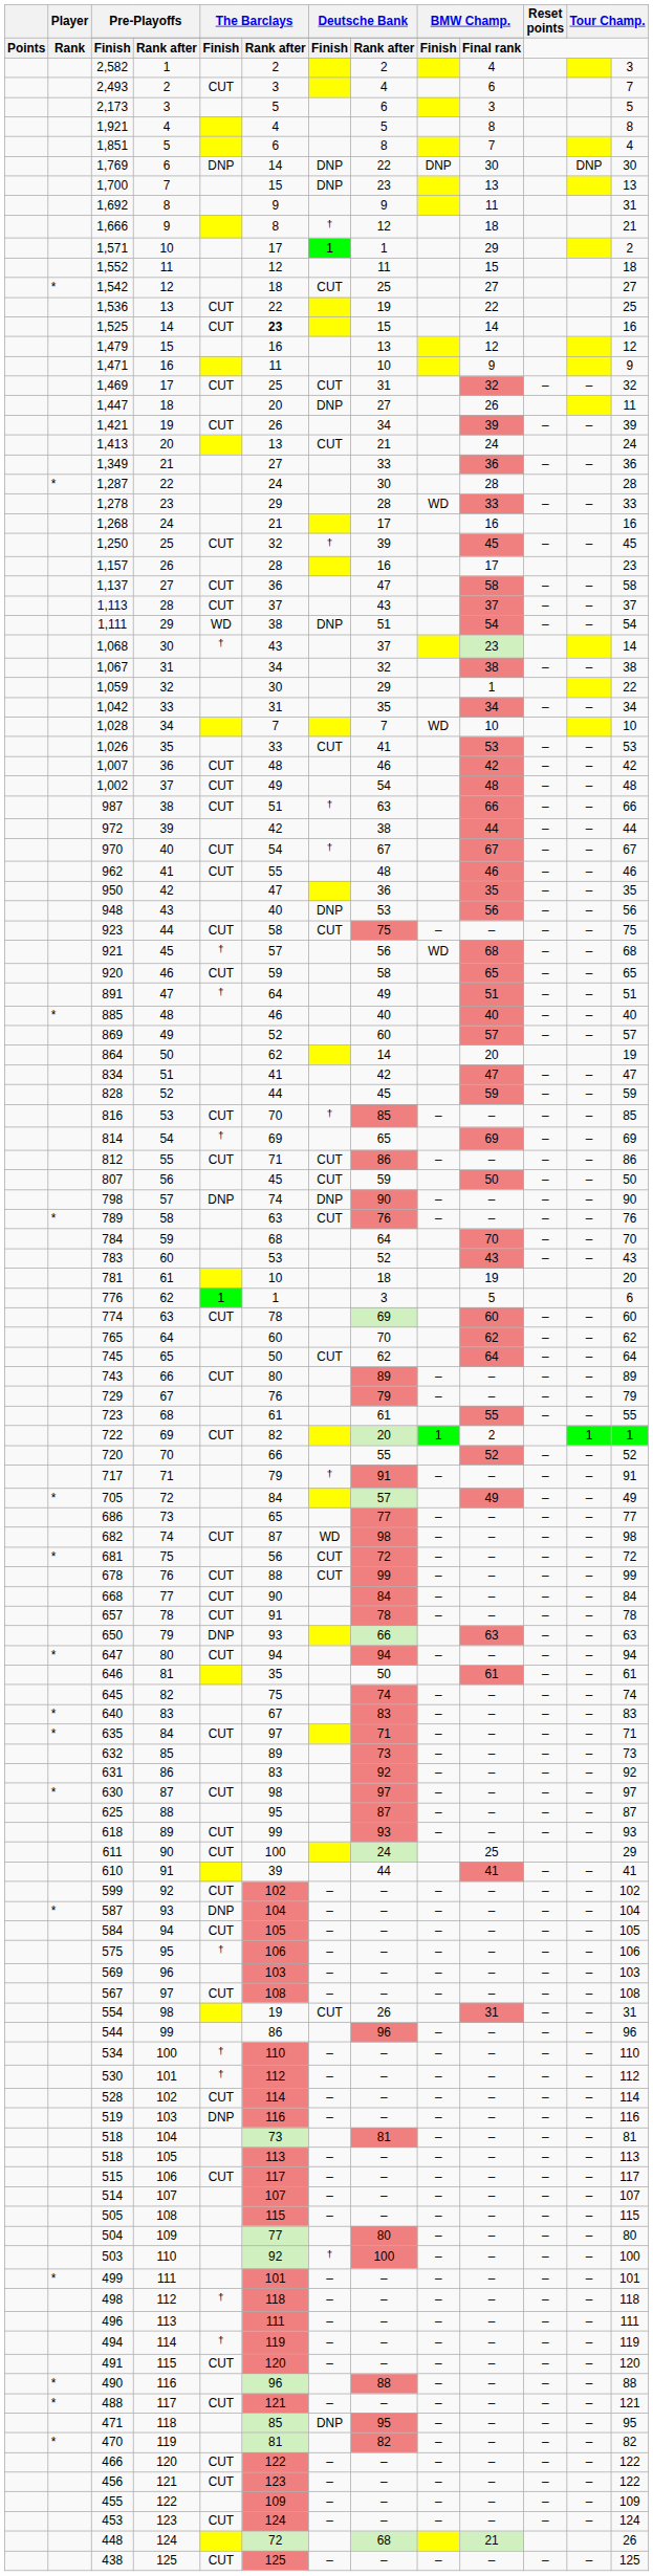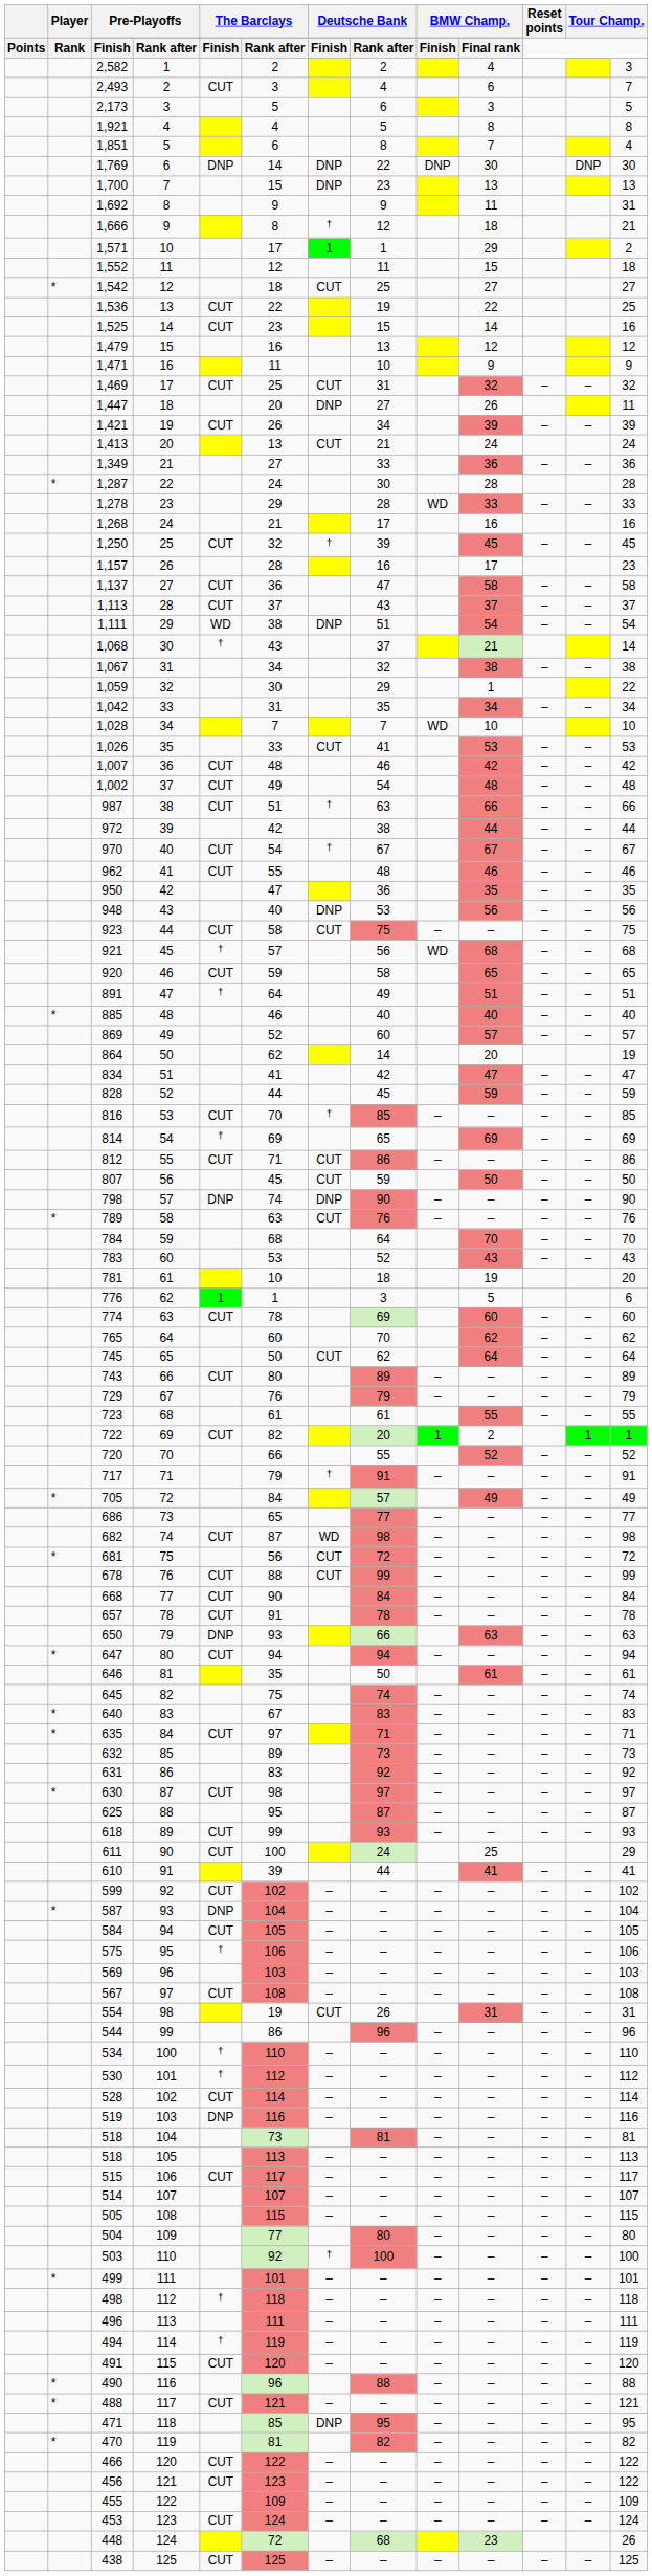row 16 | column 6: bold -> normal
row 32 | column 10: 23 -> 21
row 126 | column 10: 21 -> 23
